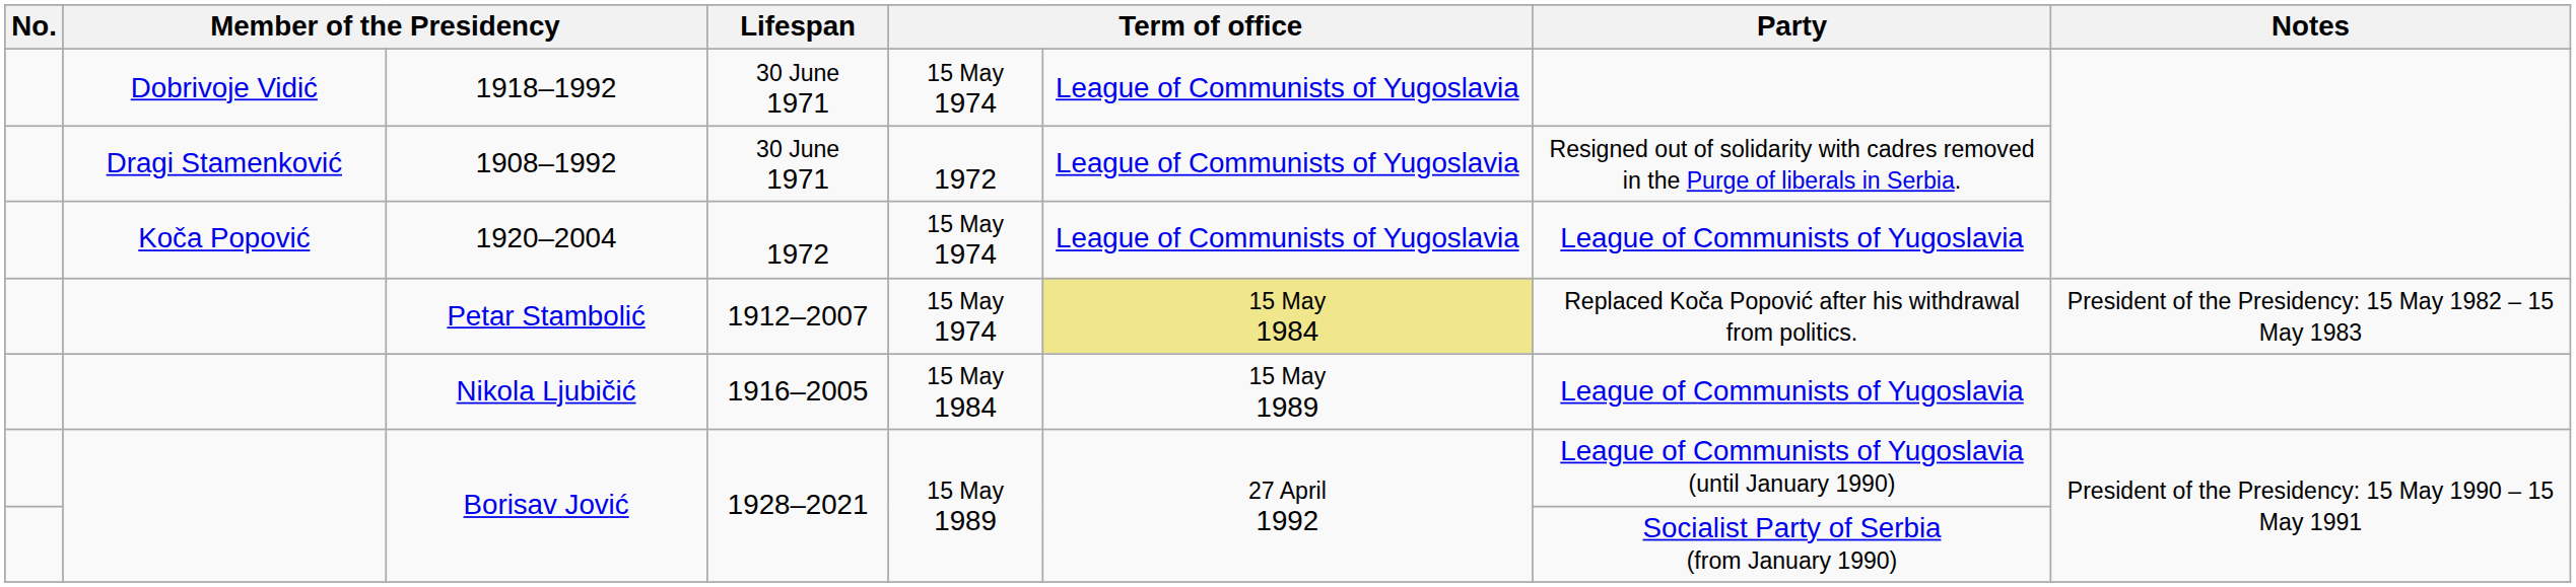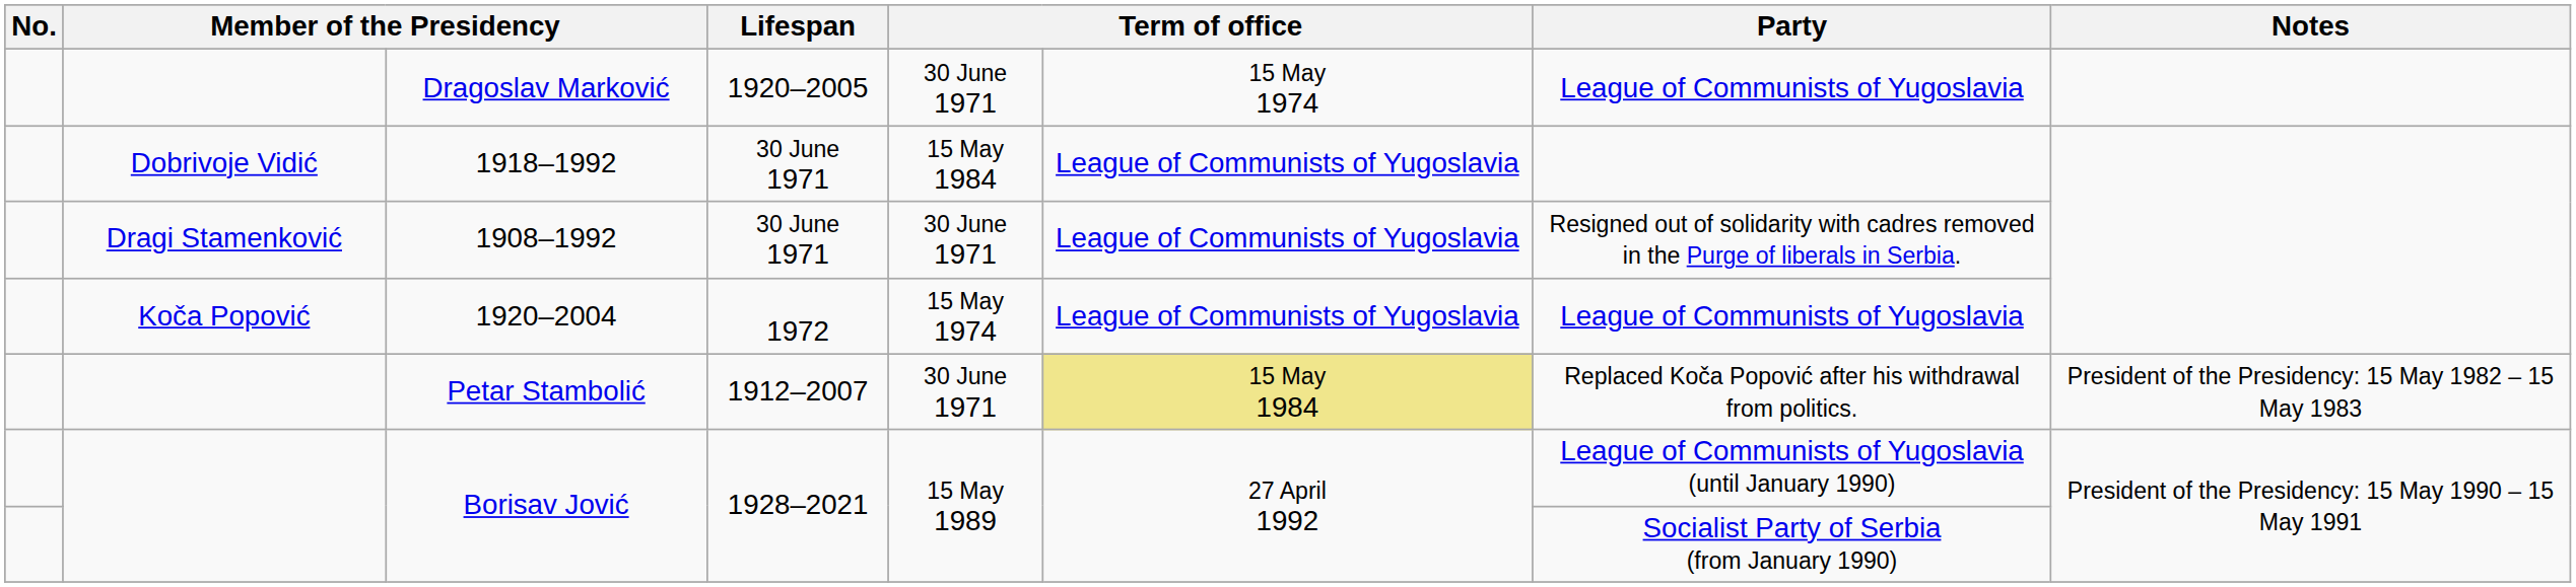+ row: Dragoslav Marković | 1920–2005 | 30 June 1971 | 15 May 1974 | League of Communists of Yugoslavia
1918–1992 | column 5: 15 May 1974 -> 15 May 1984
1908–1992 | column 5: 1972 -> 30 June 1971
Petar Stambolić | column 5: 15 May 1974 -> 30 June 1971
- row: Nikola Ljubičić | 1916–2005 | 15 May 1984 | 15 May 1989 | League of Communists of Yugoslavia
